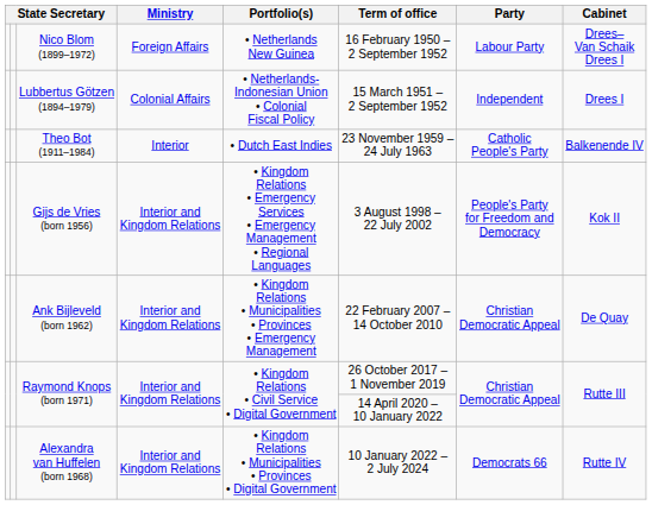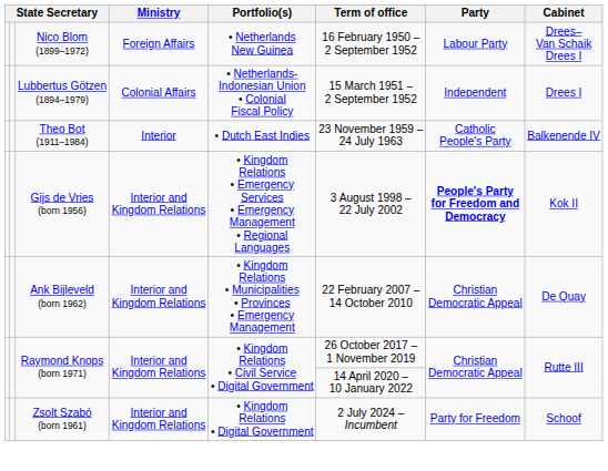Gijs de Vries (born 1956) | Party: normal -> bold
- row: Alexandra van Huffelen (born 1968) | Interior and Kingdom Relations | • Kingdom Relations • Municipalities • Provinces • Digital Government | 10 January 2022 – 2 July 2024 | Democrats 66 | Rutte IV
+ row: Zsolt Szabó (born 1961) | Interior and Kingdom Relations | • Kingdom Relations • Digital Government | 2 July 2024 – Incumbent | Party for Freedom | Schoof
